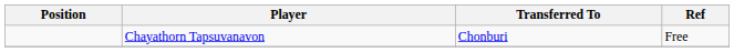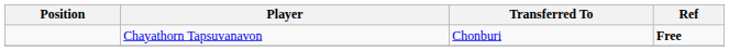Chayathorn Tapsuvanavon | Ref: normal -> bold
